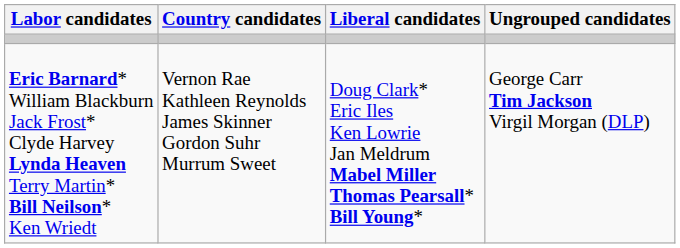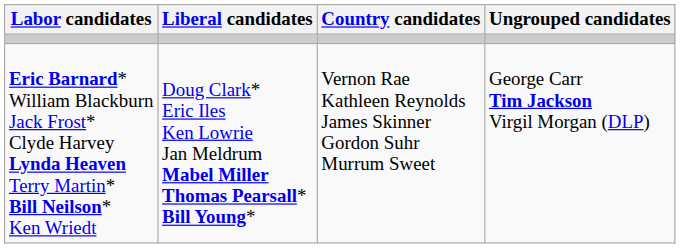columns swapped: Liberal candidates <-> Country candidates
